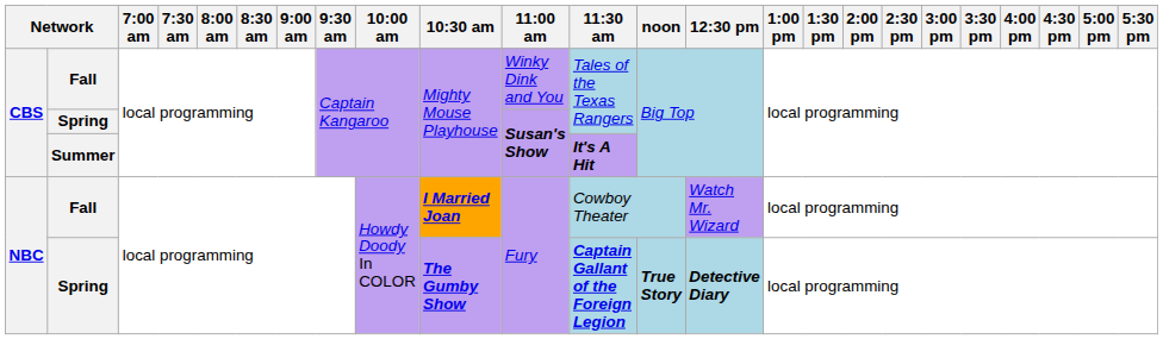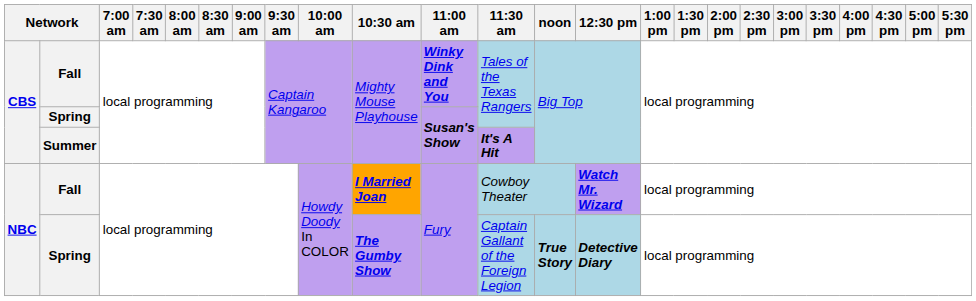CBS / Fall | 11:00 am: normal -> bold
NBC / Fall | 12:30 pm: normal -> bold
NBC / Spring | 11:30 am: bold -> normal
